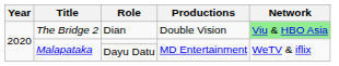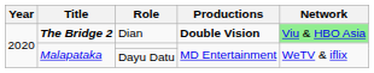Dian | Title: normal -> bold
Dian | Productions: normal -> bold
